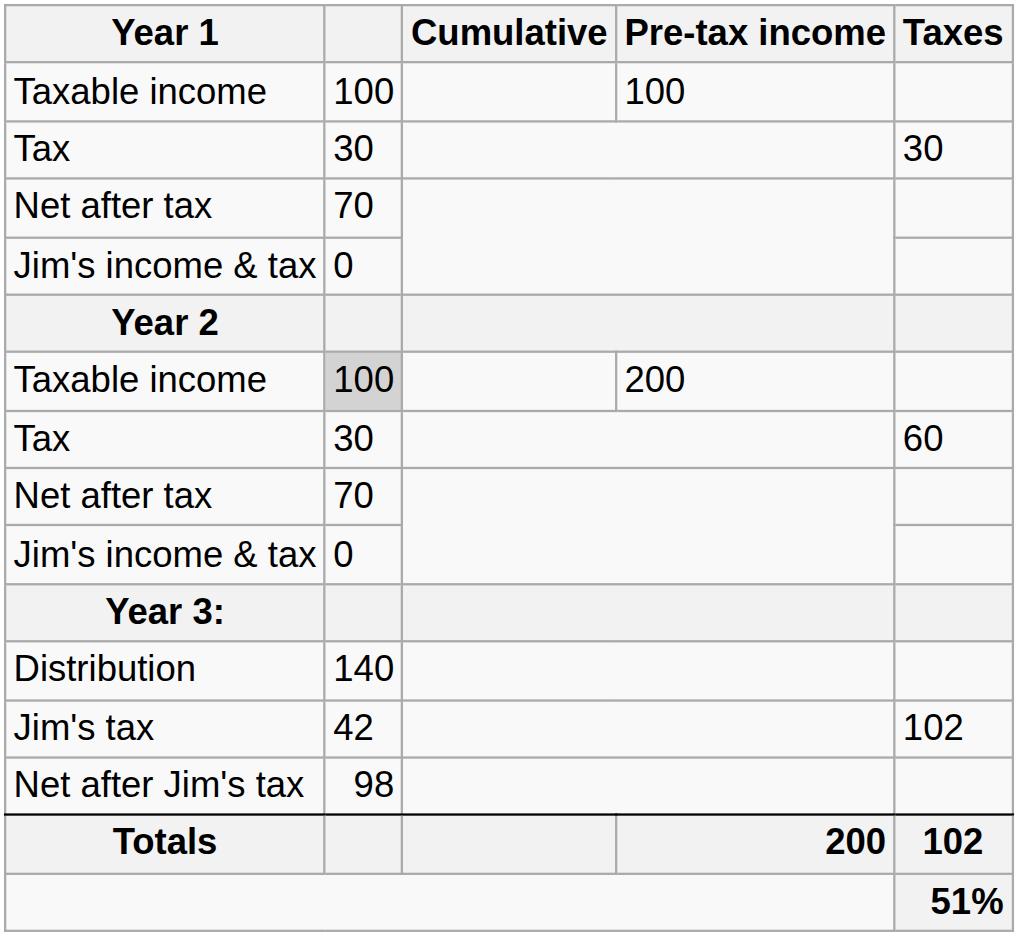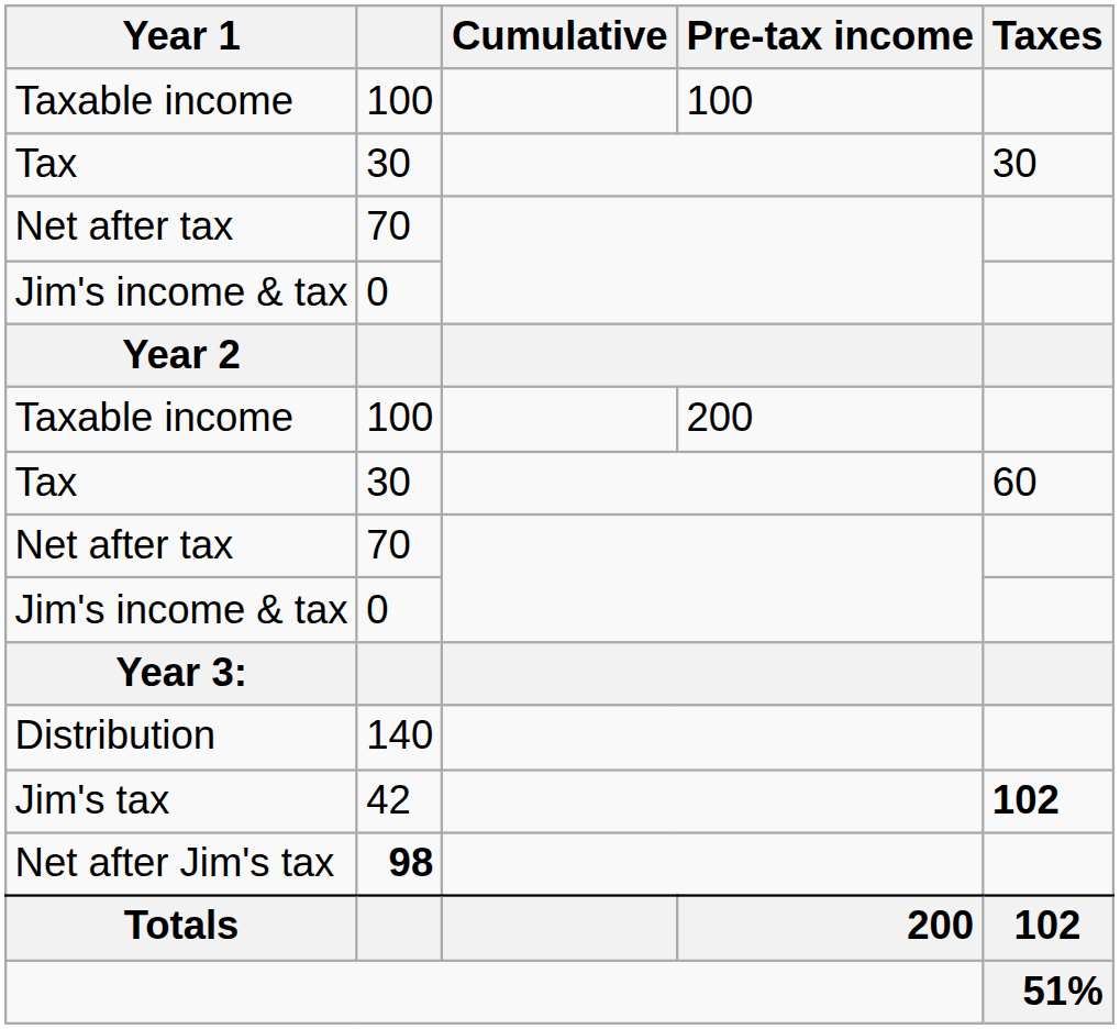Taxable income / 200 | column 2: lightgrey background -> no background
Jim's tax | Taxes: normal -> bold
Net after Jim's tax | column 2: normal -> bold
